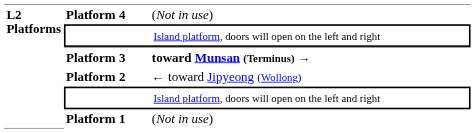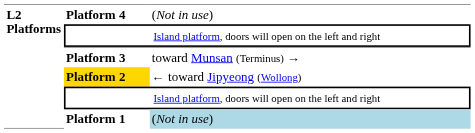Platform 3 | column 3: bold -> normal
Platform 2 | column 2: no background -> gold background
Platform 1 | column 3: no background -> lightblue background
